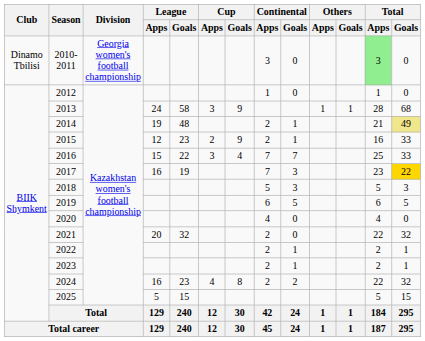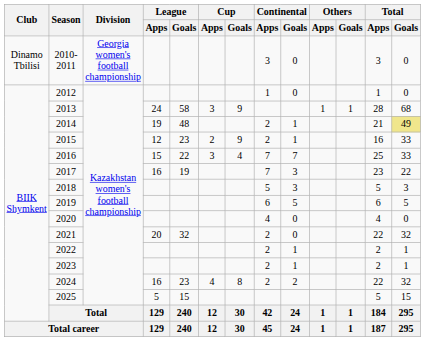2010-2011 | Total / Apps: lightgreen background -> no background
2017 | Total / Goals: gold background -> no background
